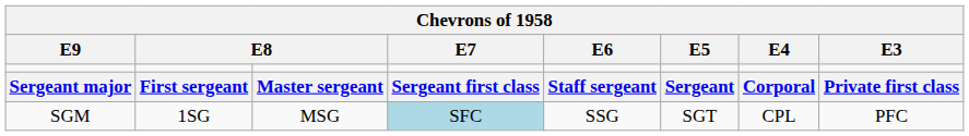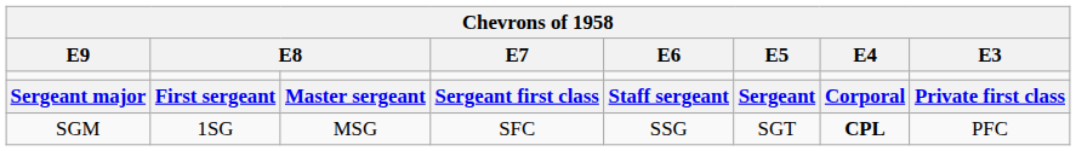SGM | E7: lightblue background -> no background
SGM | E4: normal -> bold
